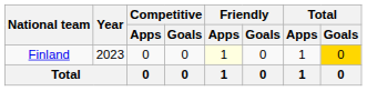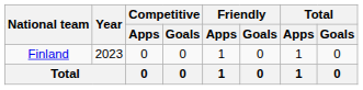Finland | Friendly / Apps: lightyellow background -> no background
Finland | Total / Goals: gold background -> no background
